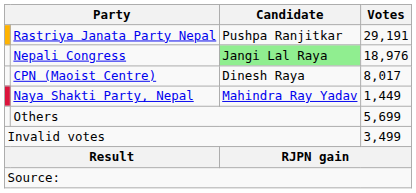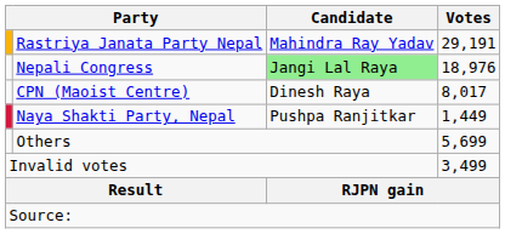Rastriya Janata Party Nepal | Candidate: Pushpa Ranjitkar -> Mahindra Ray Yadav
Naya Shakti Party, Nepal | Candidate: Mahindra Ray Yadav -> Pushpa Ranjitkar
